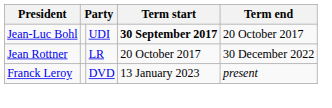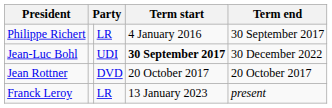+ row: Philippe Richert | LR | 4 January 2016 | 30 September 2017
Jean-Luc Bohl | Term end: 20 October 2017 -> 30 December 2022
Jean Rottner | column 3: LR -> DVD
Jean Rottner | Term end: 30 December 2022 -> 20 October 2017
Franck Leroy | column 3: DVD -> LR
